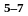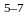row 1 | column 1: bold -> normal
